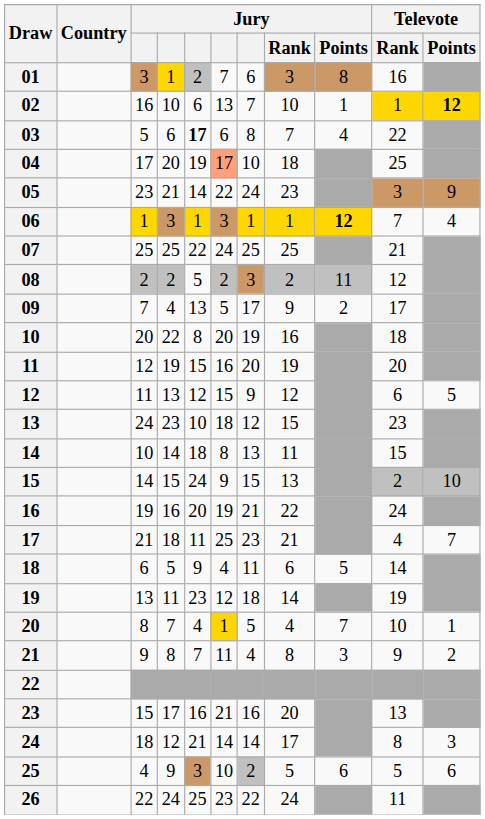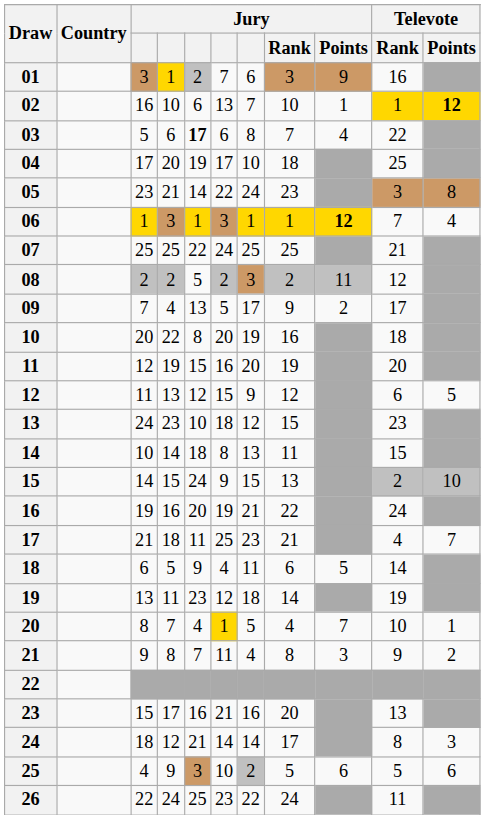01 | Jury / Points: 8 -> 9
04 | column 6: lightsalmon background -> no background
05 | Televote / Points: 9 -> 8
